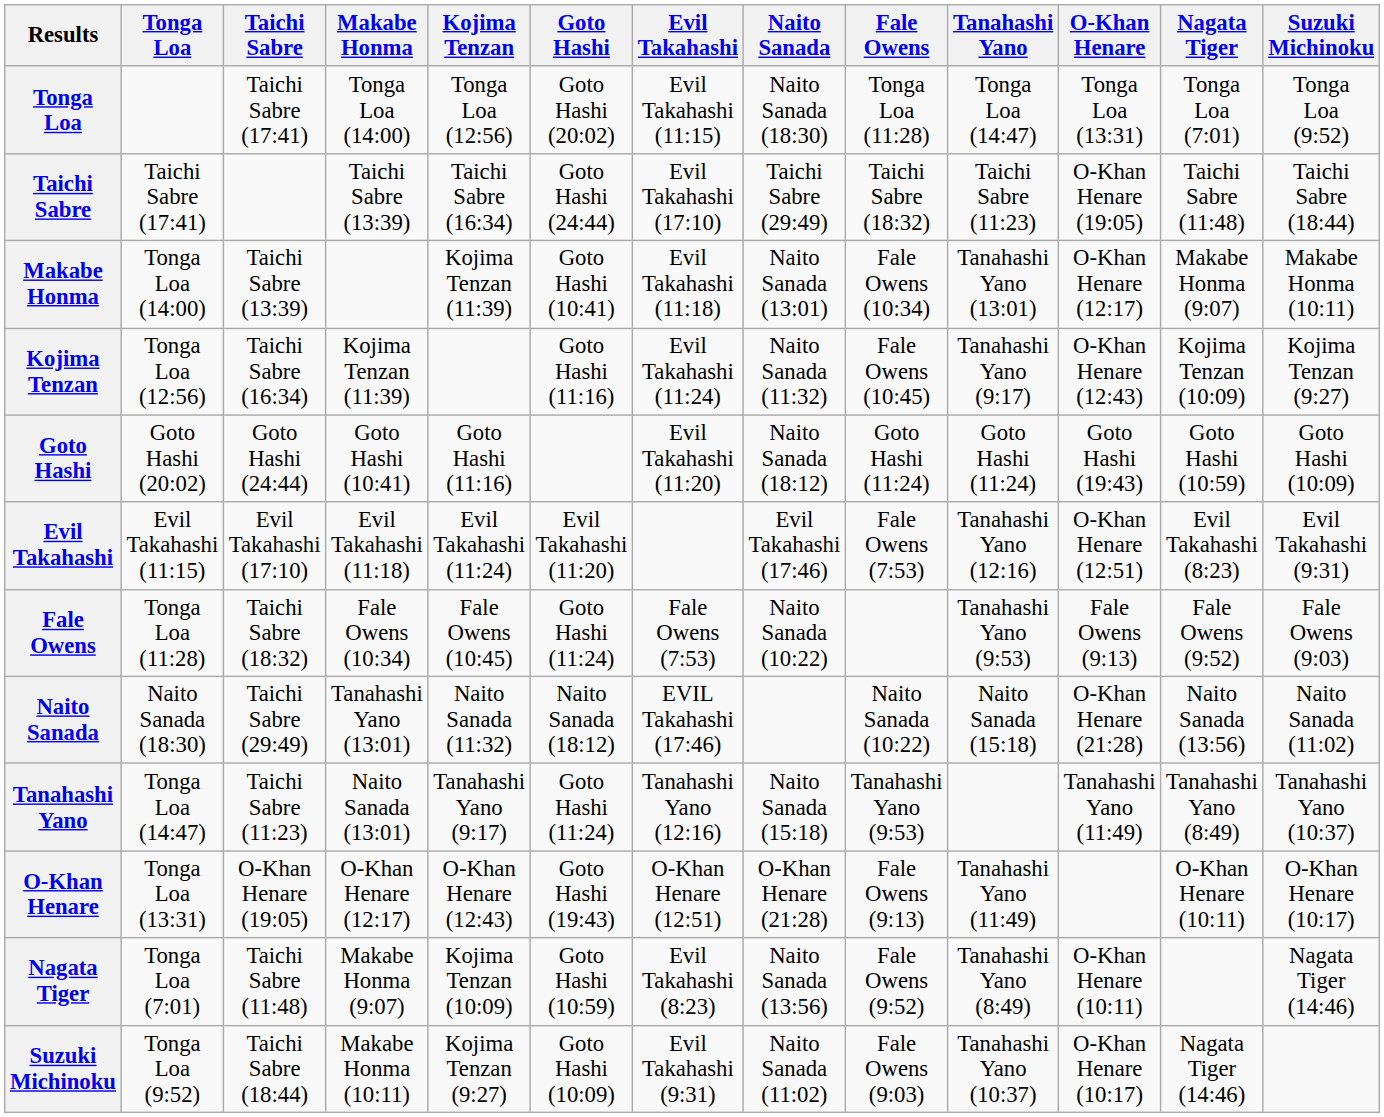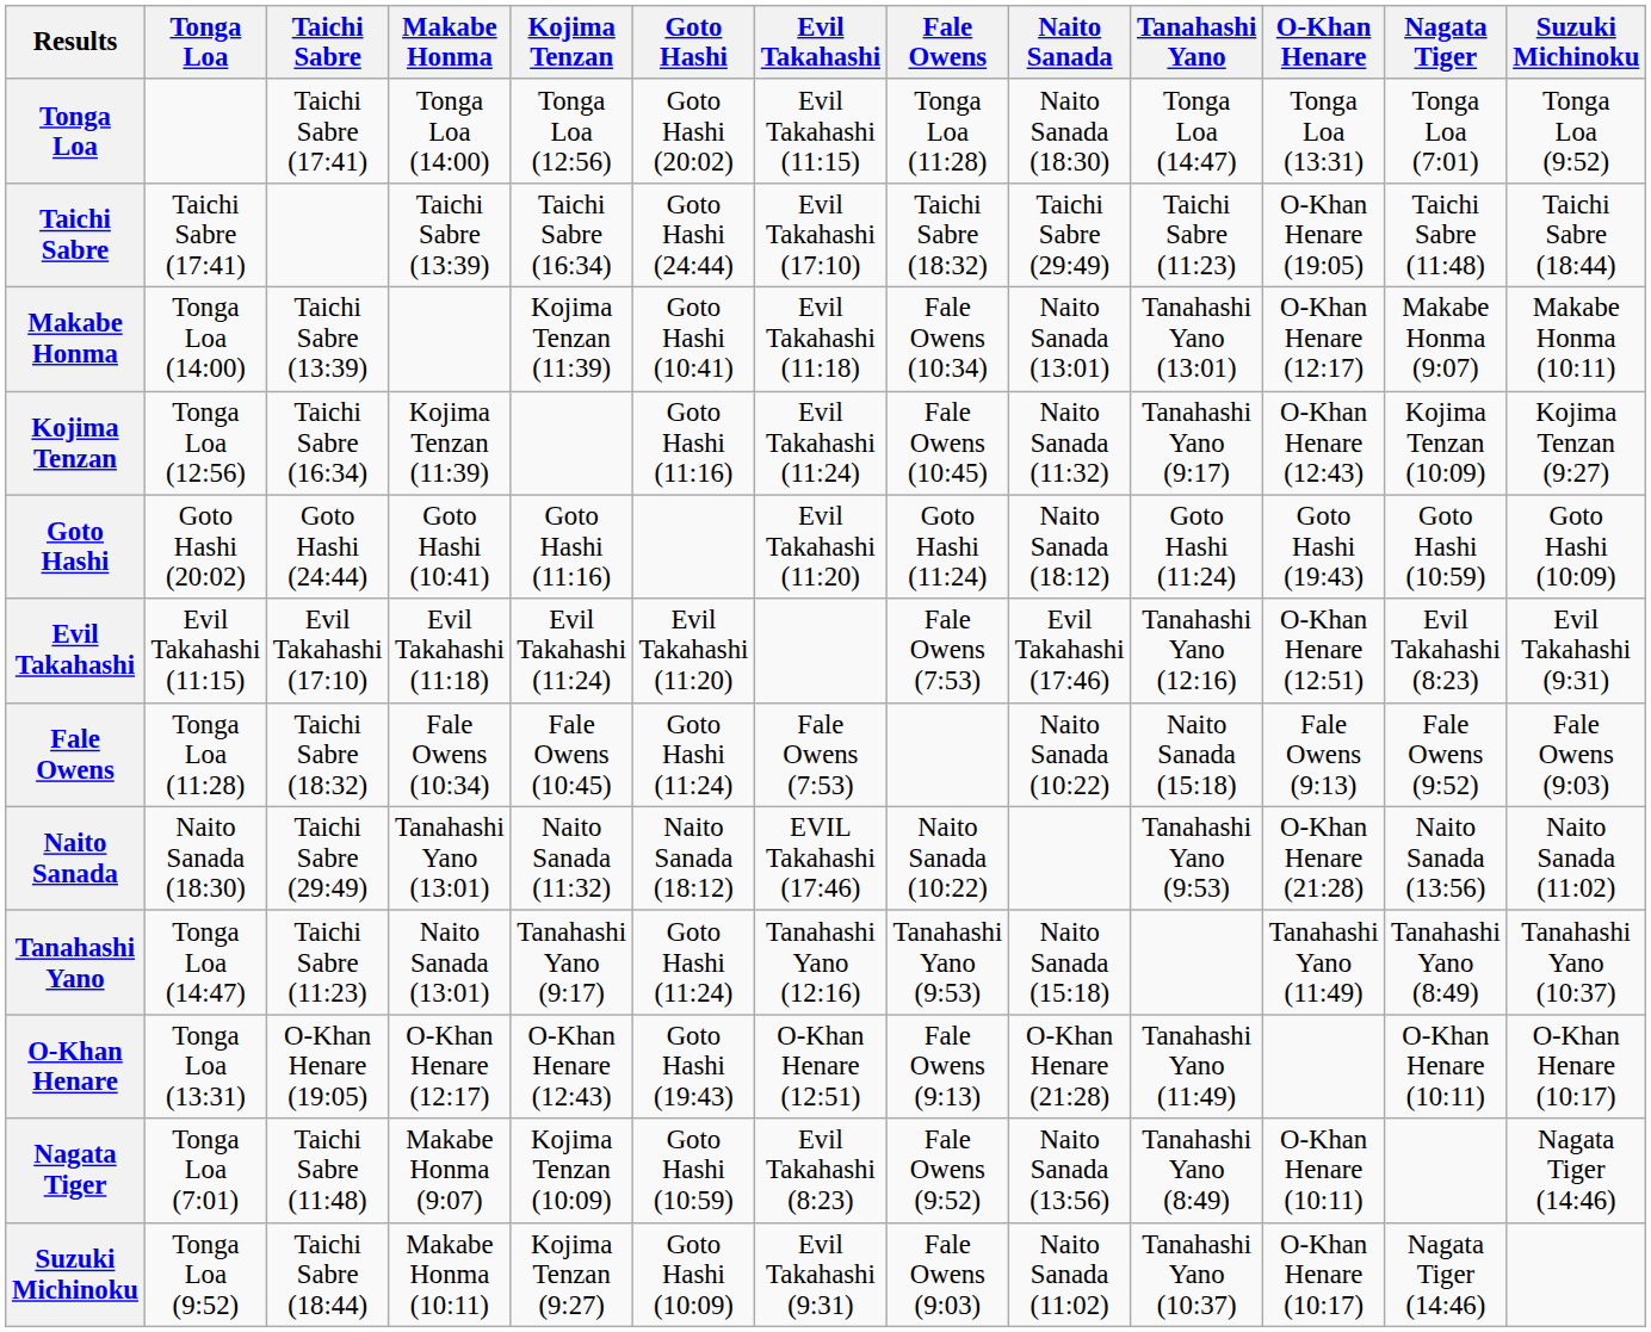columns swapped: Fale Owens <-> Naito Sanada
row 8 | Tanahashi Yano: Tanahashi Yano (9:53) -> Naito Sanada (15:18)
row 9 | Tanahashi Yano: Naito Sanada (15:18) -> Tanahashi Yano (9:53)
